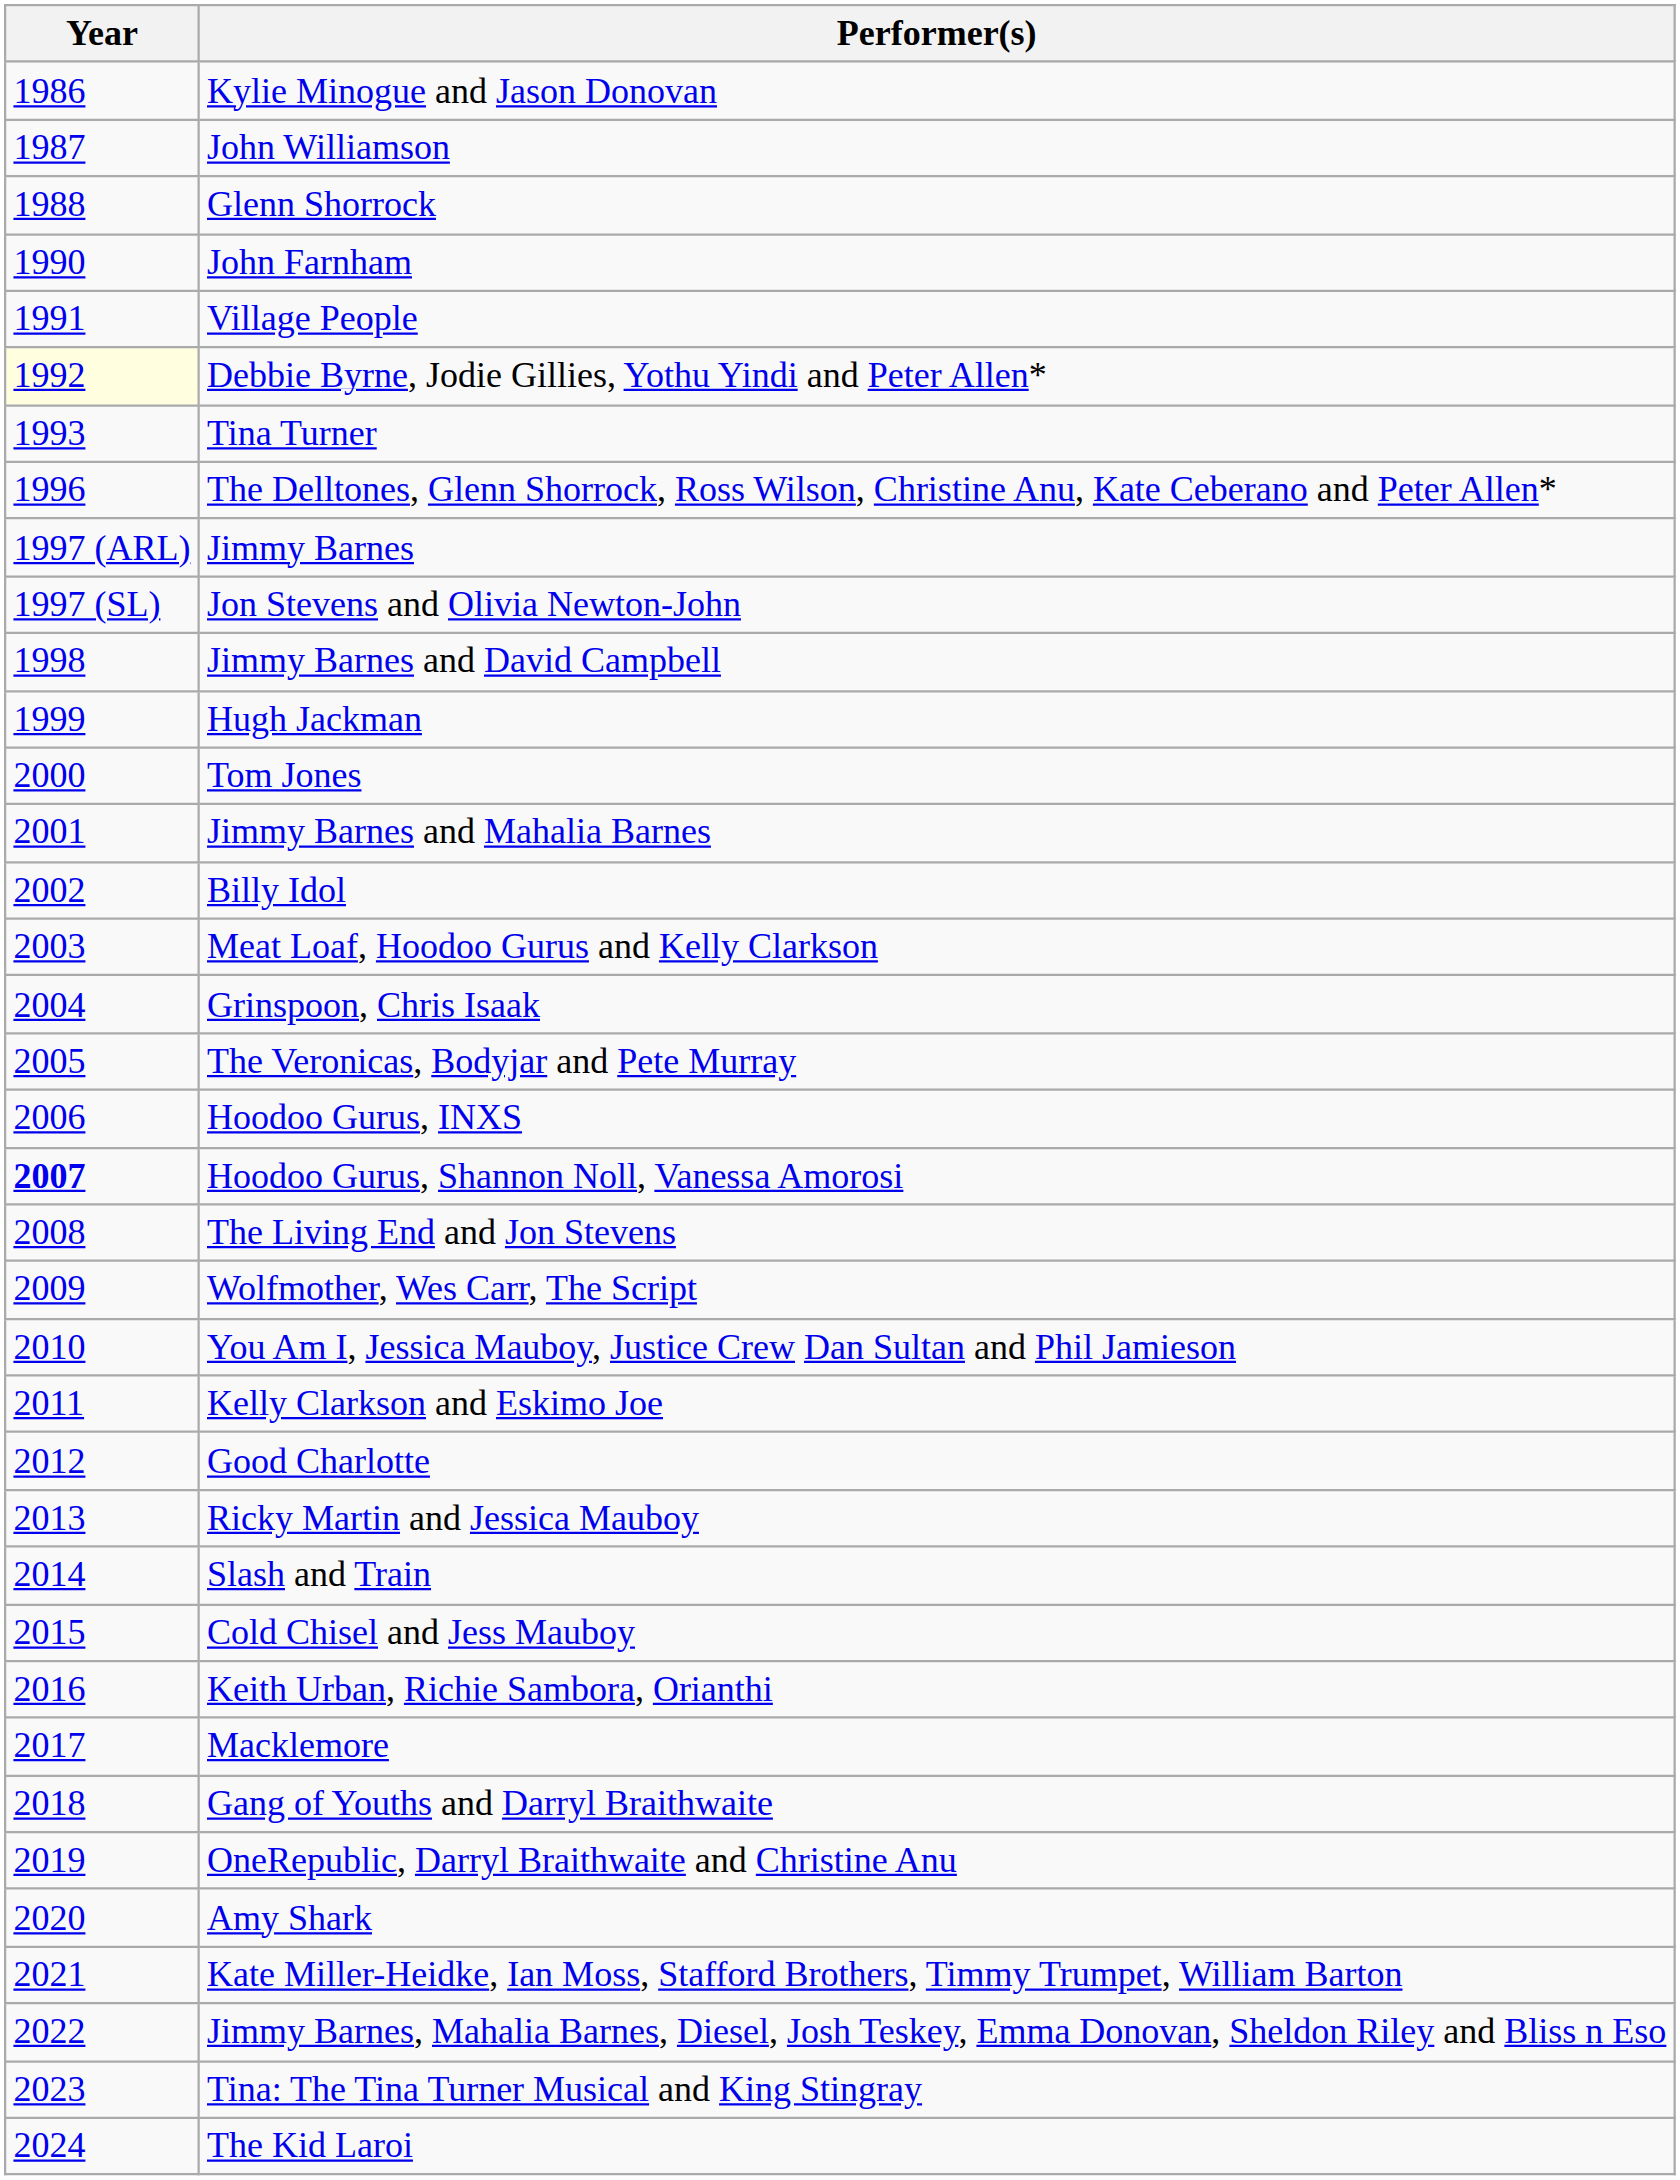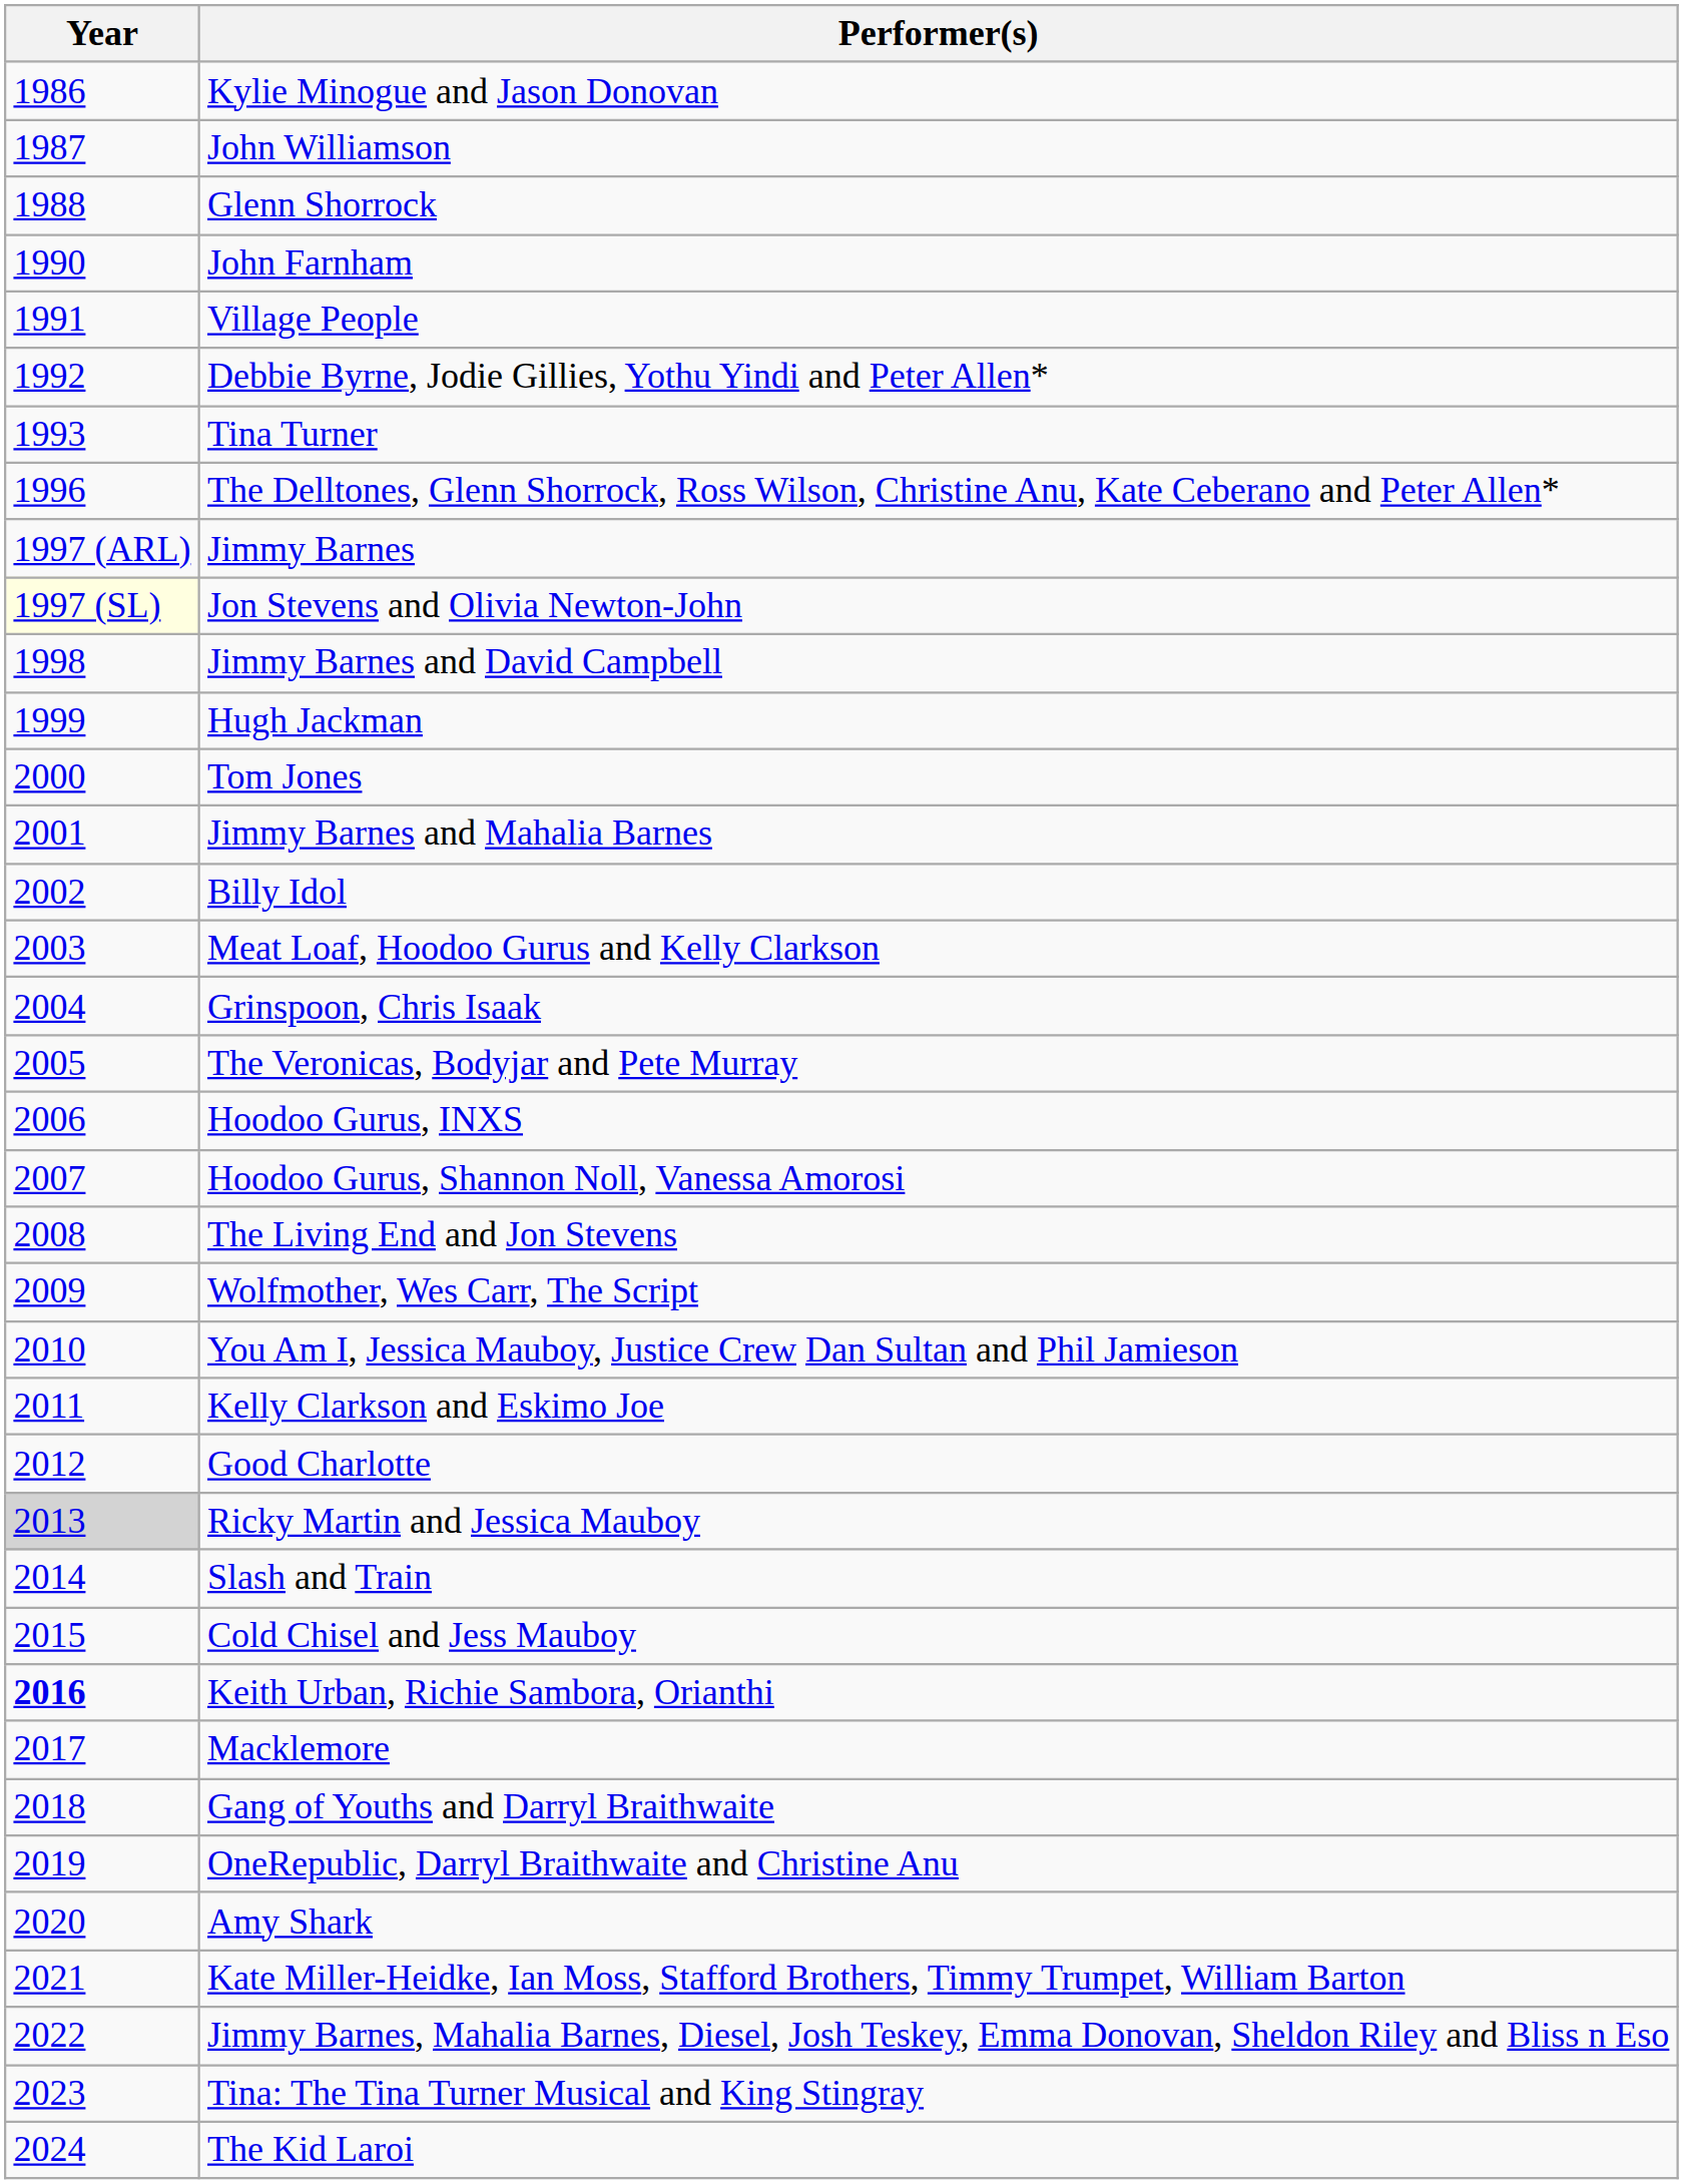Debbie Byrne, Jodie Gillies, Yothu Yindi and Peter Allen* | Year: lightyellow background -> no background
Jon Stevens and Olivia Newton-John | Year: no background -> lightyellow background
Hoodoo Gurus, Shannon Noll, Vanessa Amorosi | Year: bold -> normal
Ricky Martin and Jessica Mauboy | Year: no background -> lightgrey background
Keith Urban, Richie Sambora, Orianthi | Year: normal -> bold
